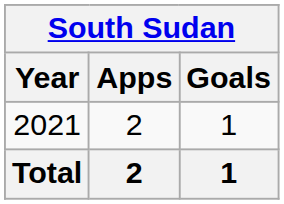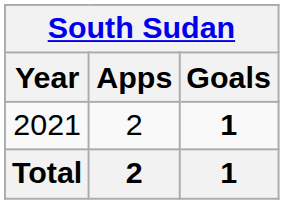2021 | Goals: normal -> bold
